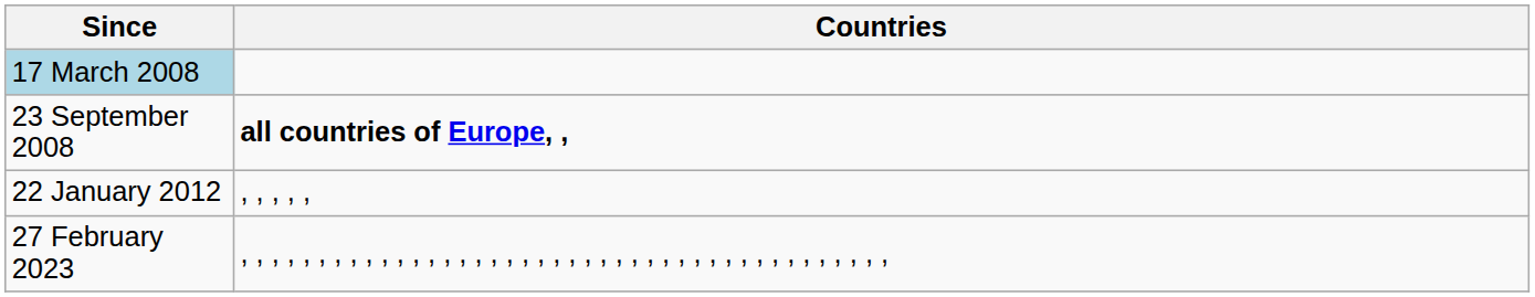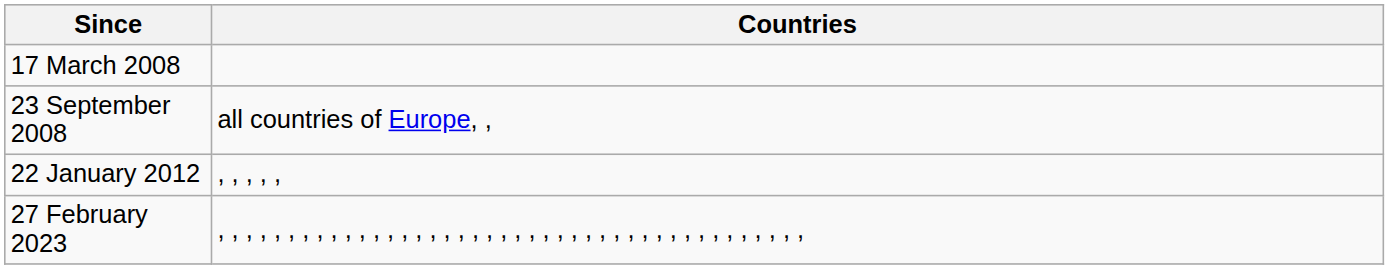17 March 2008 | Since: lightblue background -> no background
23 September 2008 | Countries: bold -> normal
